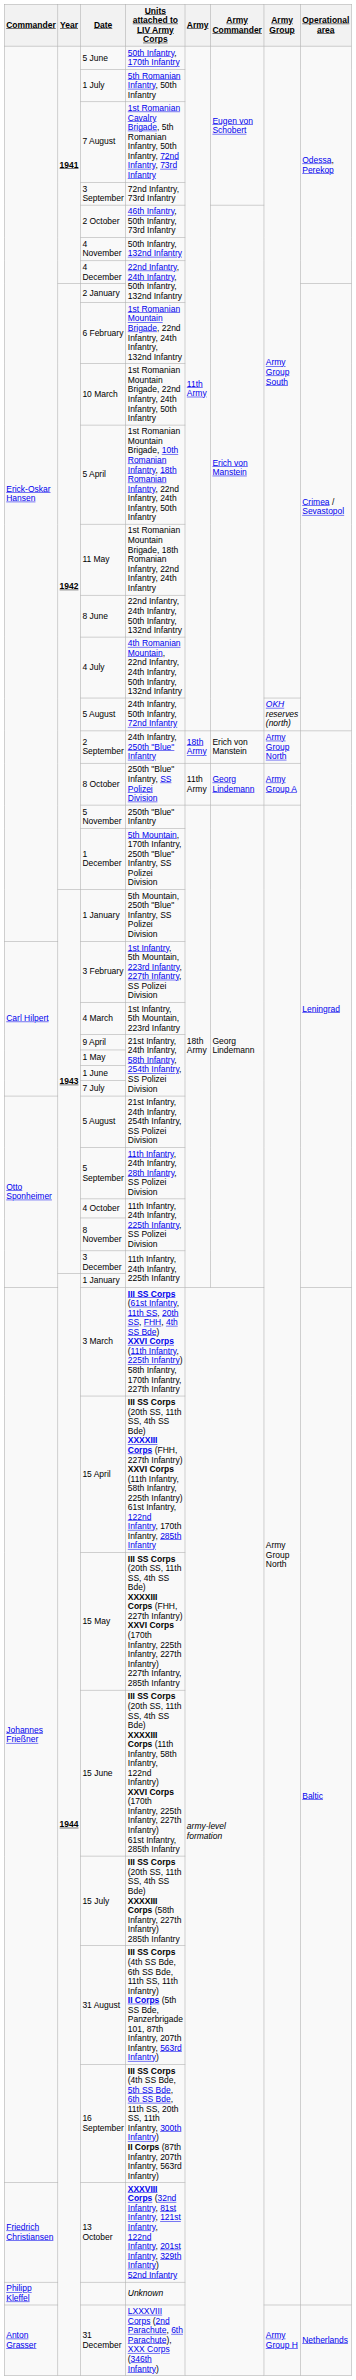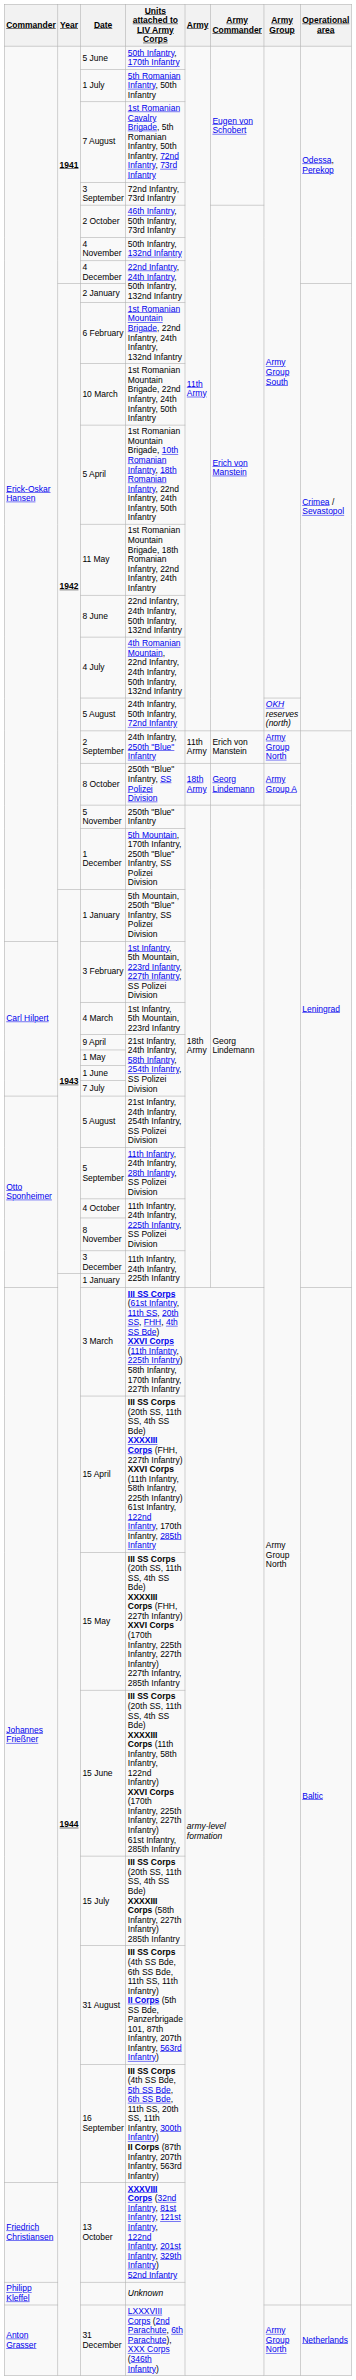2 September | Army: 18th Army -> 11th Army
8 October | Army: 11th Army -> 18th Army
31 December | Army Group: Army Group H -> Army Group North
